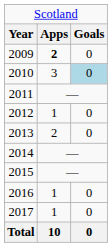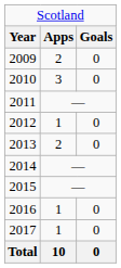2009 | column 2: bold -> normal
2010 | column 3: lightblue background -> no background
